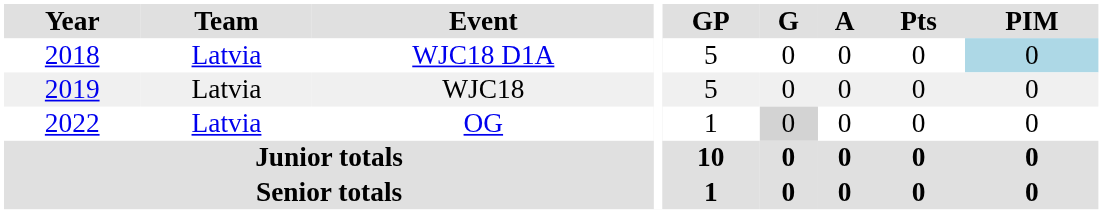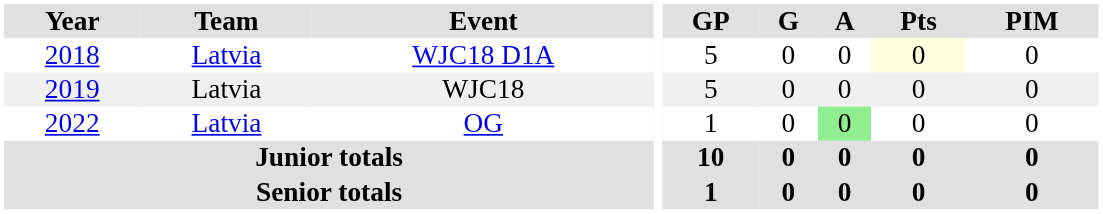WJC18 D1A | Pts: no background -> lightyellow background
WJC18 D1A | PIM: lightblue background -> no background
OG | G: lightgrey background -> no background
OG | A: no background -> lightgreen background
